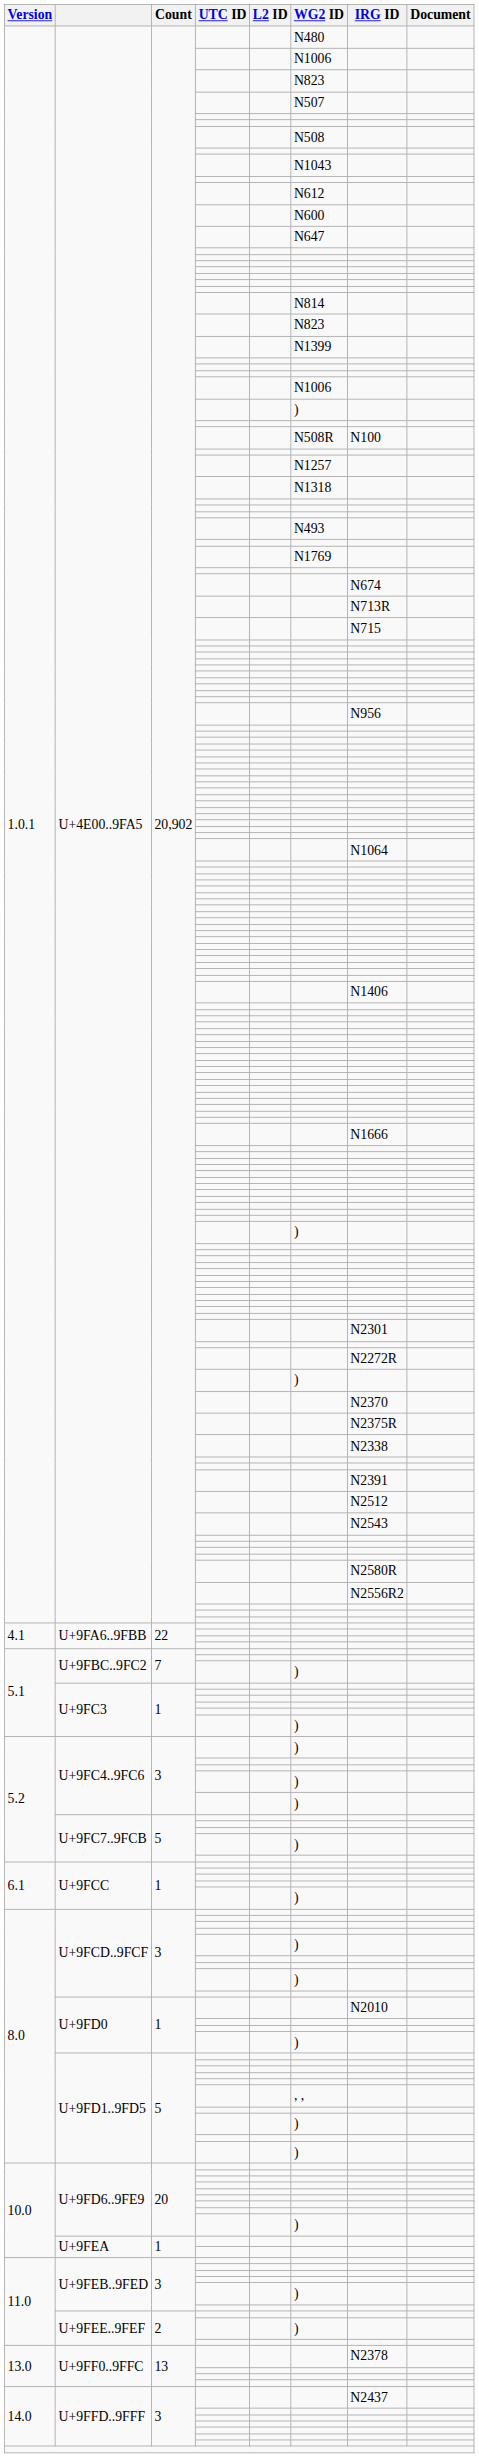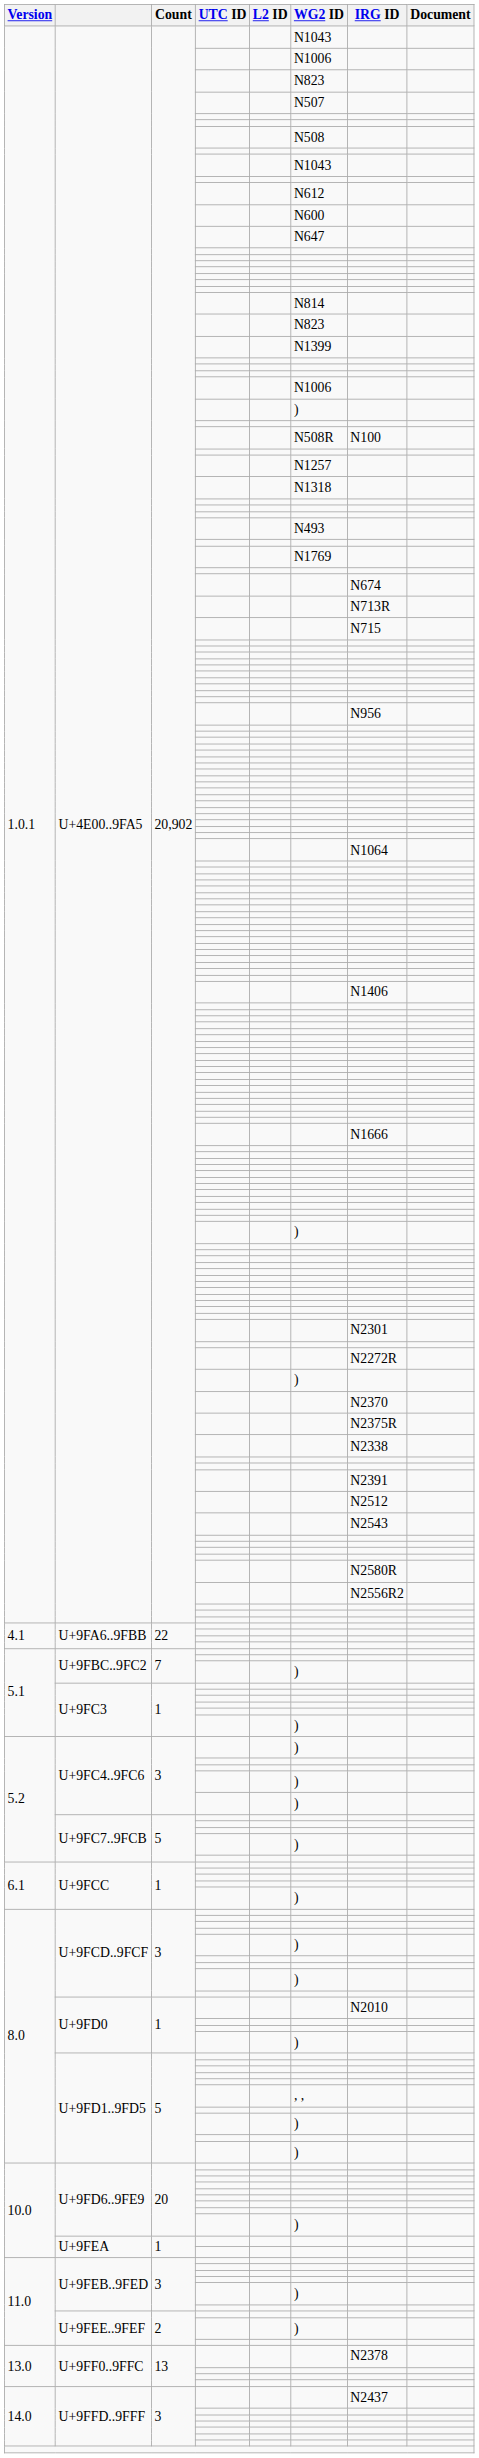row 2 | WG2 ID: N480 -> N1043
